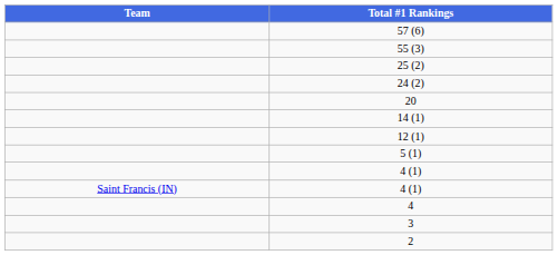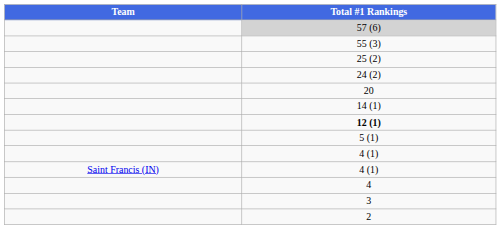row 2 | Total #1 Rankings: no background -> lightgrey background
row 8 | Total #1 Rankings: normal -> bold
